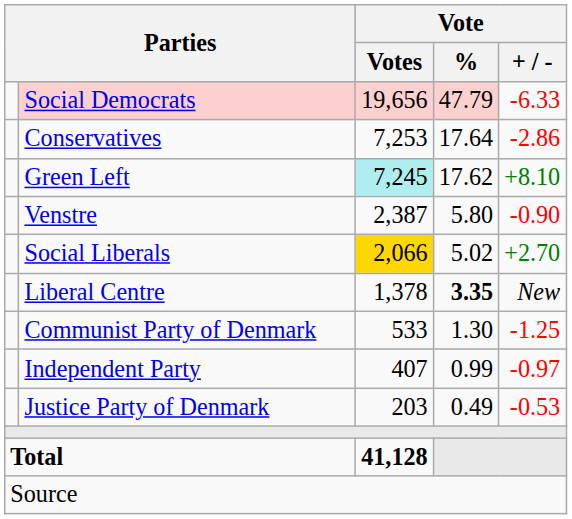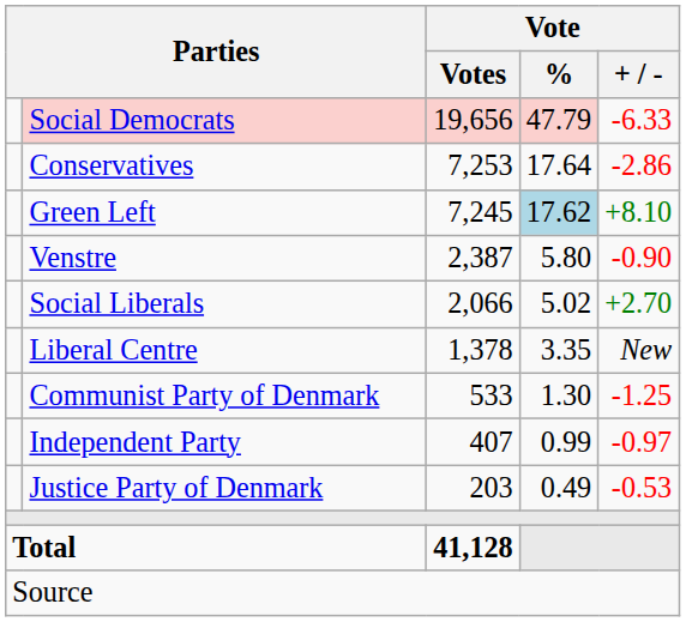Green Left | Vote / Votes: paleturquoise background -> no background
Green Left | Vote / %: no background -> lightblue background
Social Liberals | Vote / Votes: gold background -> no background
Liberal Centre | Vote / %: bold -> normal
